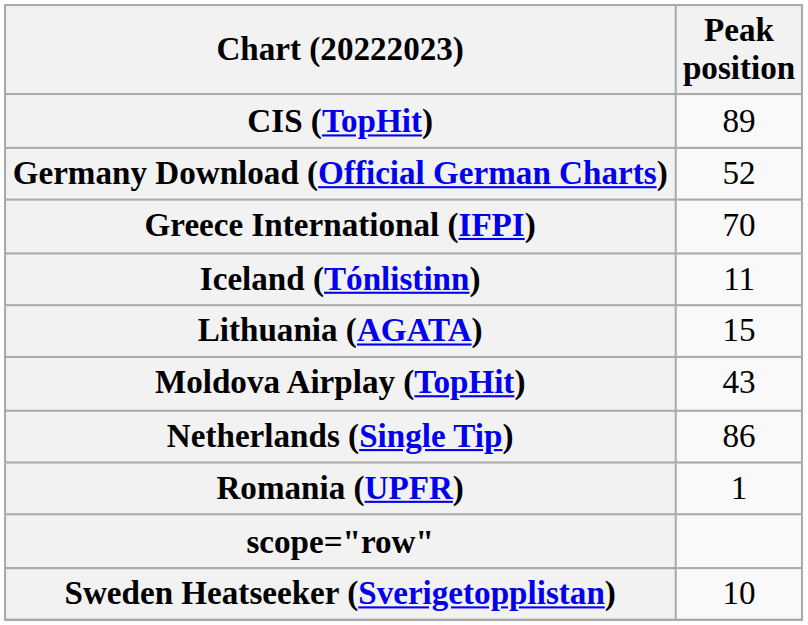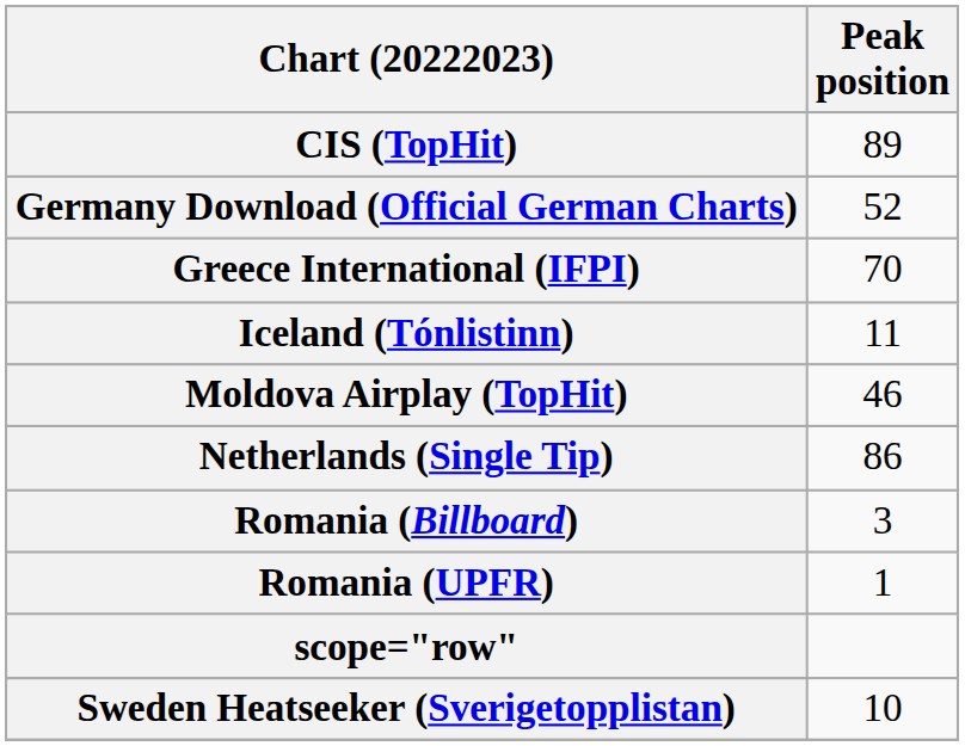- row: Lithuania (AGATA) | 15
Moldova Airplay (TopHit) | Peak position: 43 -> 46
+ row: Romania (Billboard) | 3
